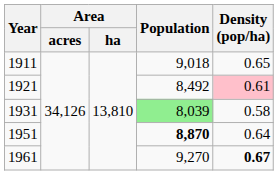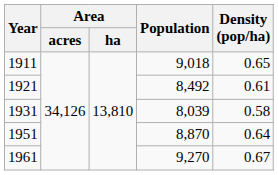1921 | Density (pop/ha): pink background -> no background
1931 | Population: lightgreen background -> no background
1951 | Population: bold -> normal
1961 | Density (pop/ha): bold -> normal
